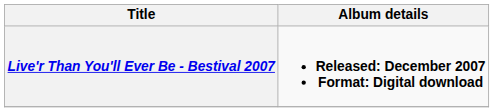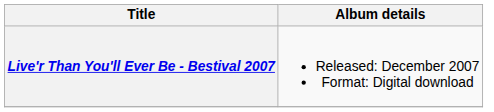Live'r Than You'll Ever Be - Bestival 2007 | Album details: bold -> normal
